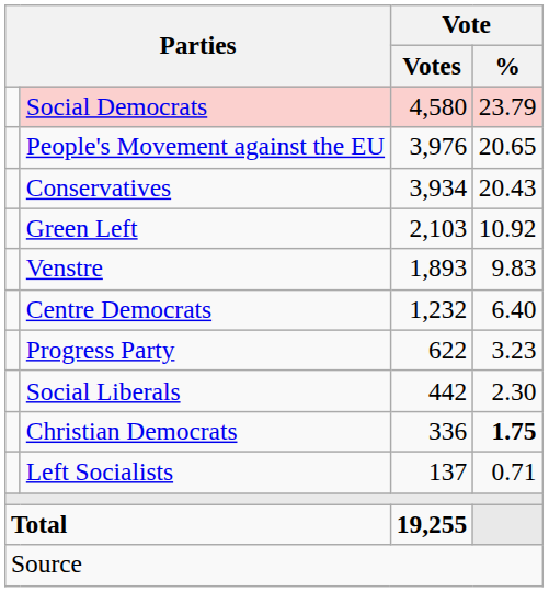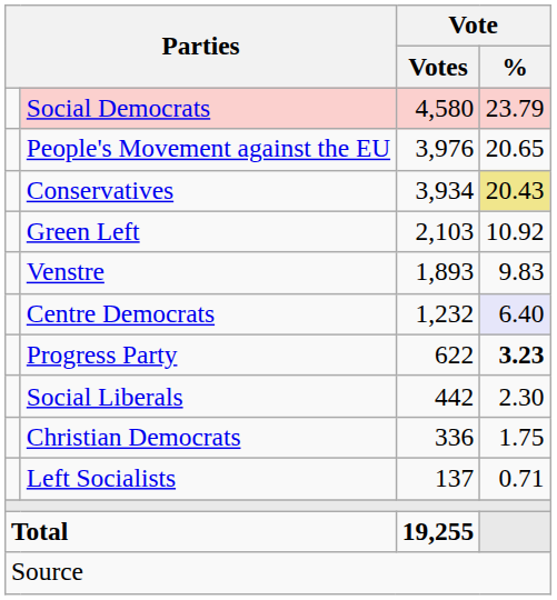Conservatives | Vote / %: no background -> khaki background
Centre Democrats | Vote / %: no background -> lavender background
Progress Party | Vote / %: normal -> bold
Christian Democrats | Vote / %: bold -> normal
